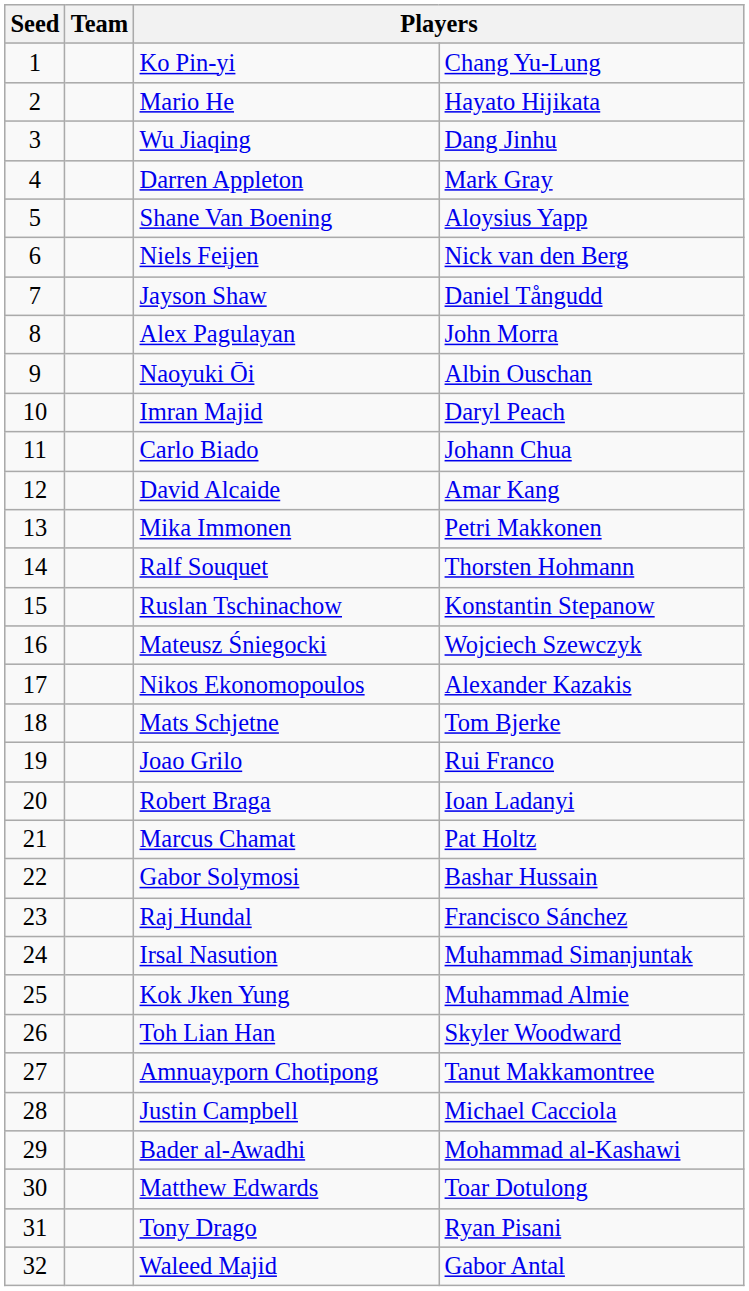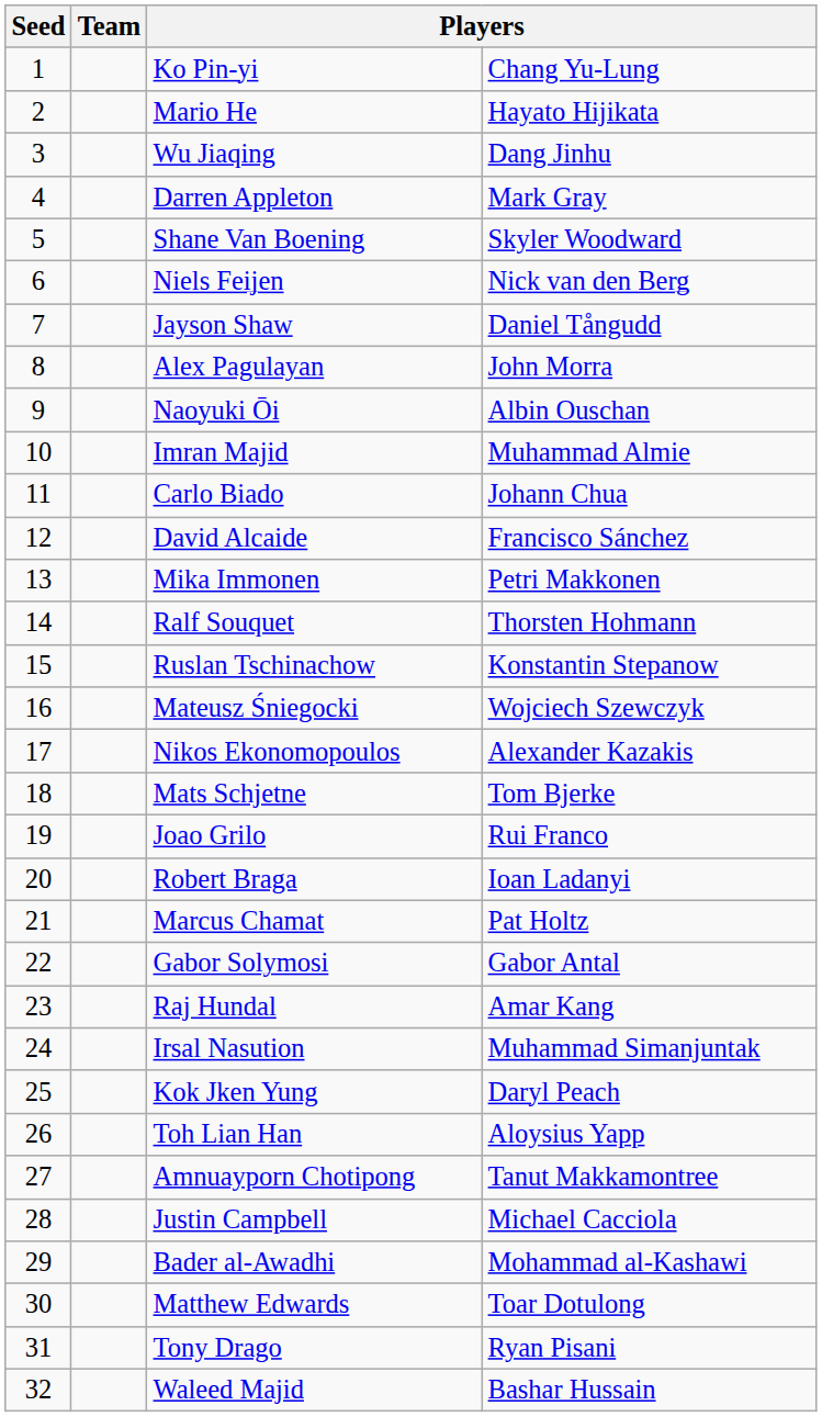Shane Van Boening | column 4: Aloysius Yapp -> Skyler Woodward
Imran Majid | column 4: Daryl Peach -> Muhammad Almie
David Alcaide | column 4: Amar Kang -> Francisco Sánchez
Gabor Solymosi | column 4: Bashar Hussain -> Gabor Antal
Raj Hundal | column 4: Francisco Sánchez -> Amar Kang
Kok Jken Yung | column 4: Muhammad Almie -> Daryl Peach
Toh Lian Han | column 4: Skyler Woodward -> Aloysius Yapp
Waleed Majid | column 4: Gabor Antal -> Bashar Hussain
